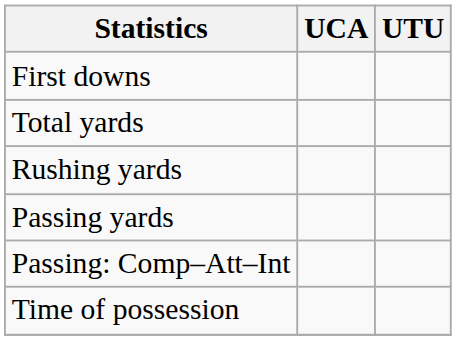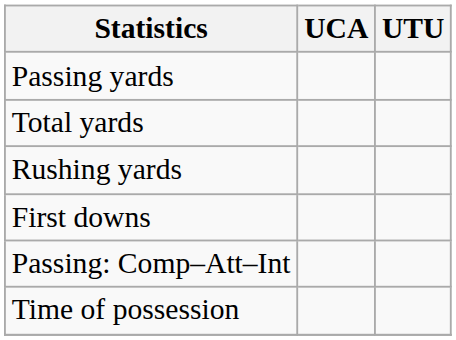rows swapped: First downs <-> Passing yards
